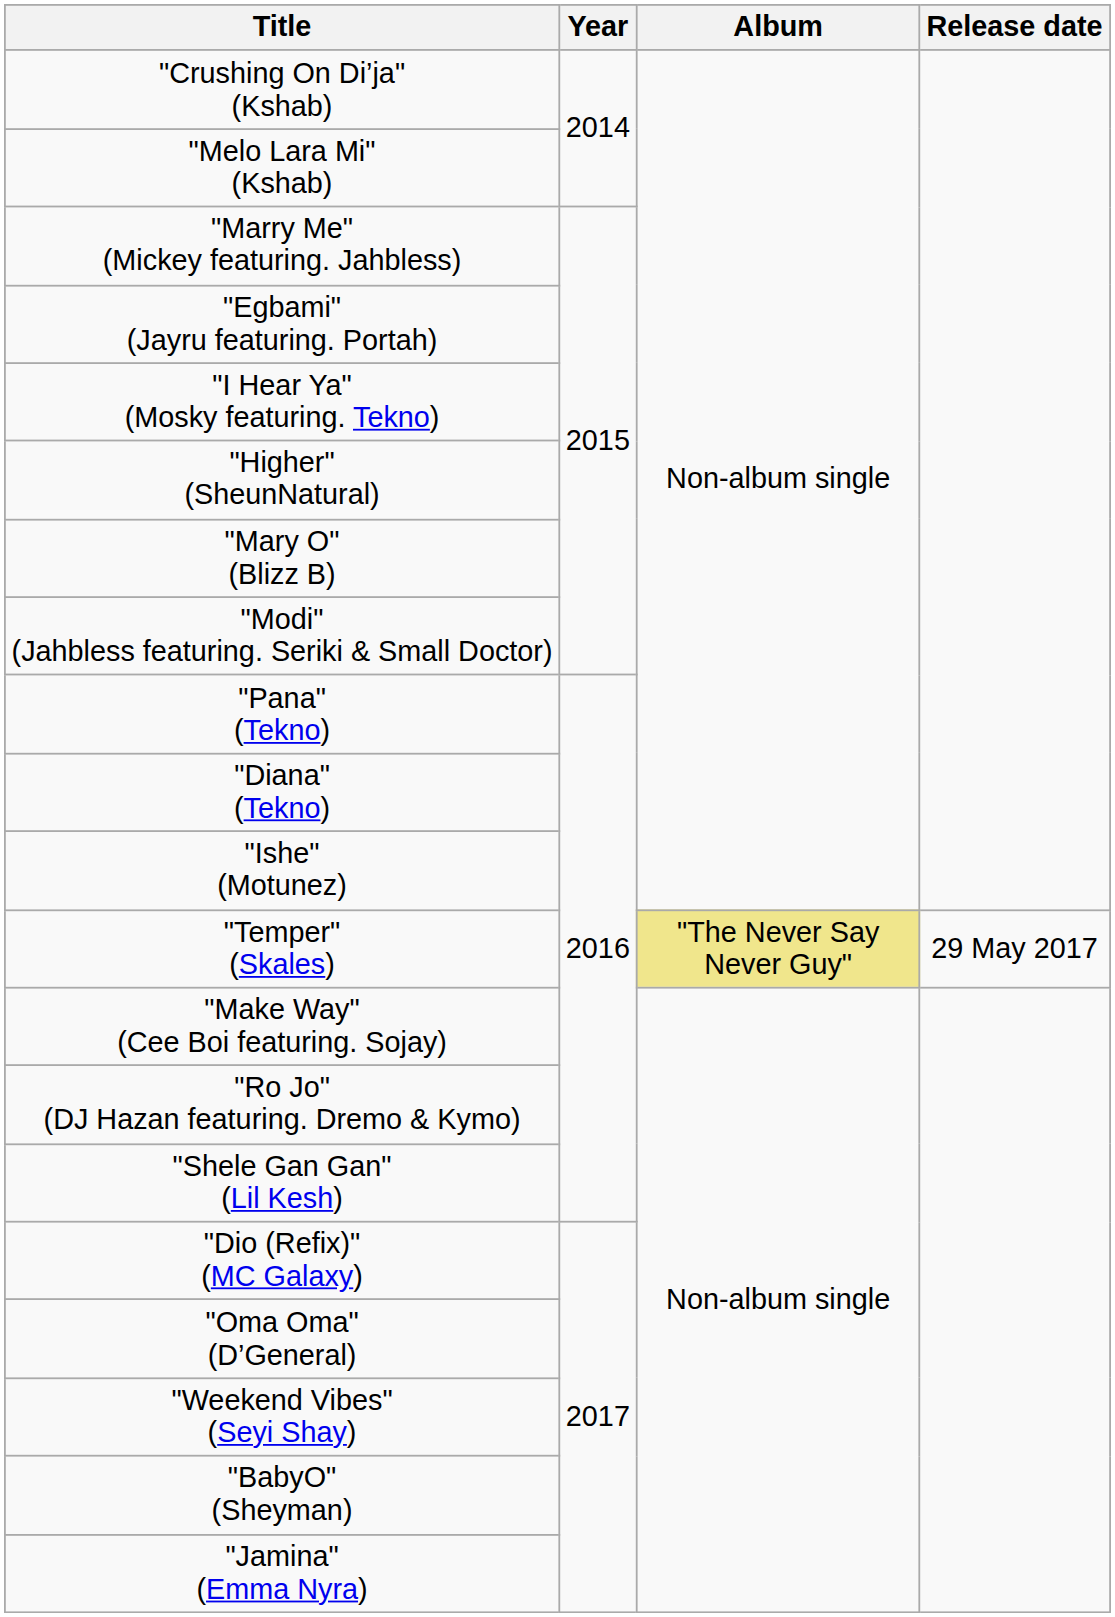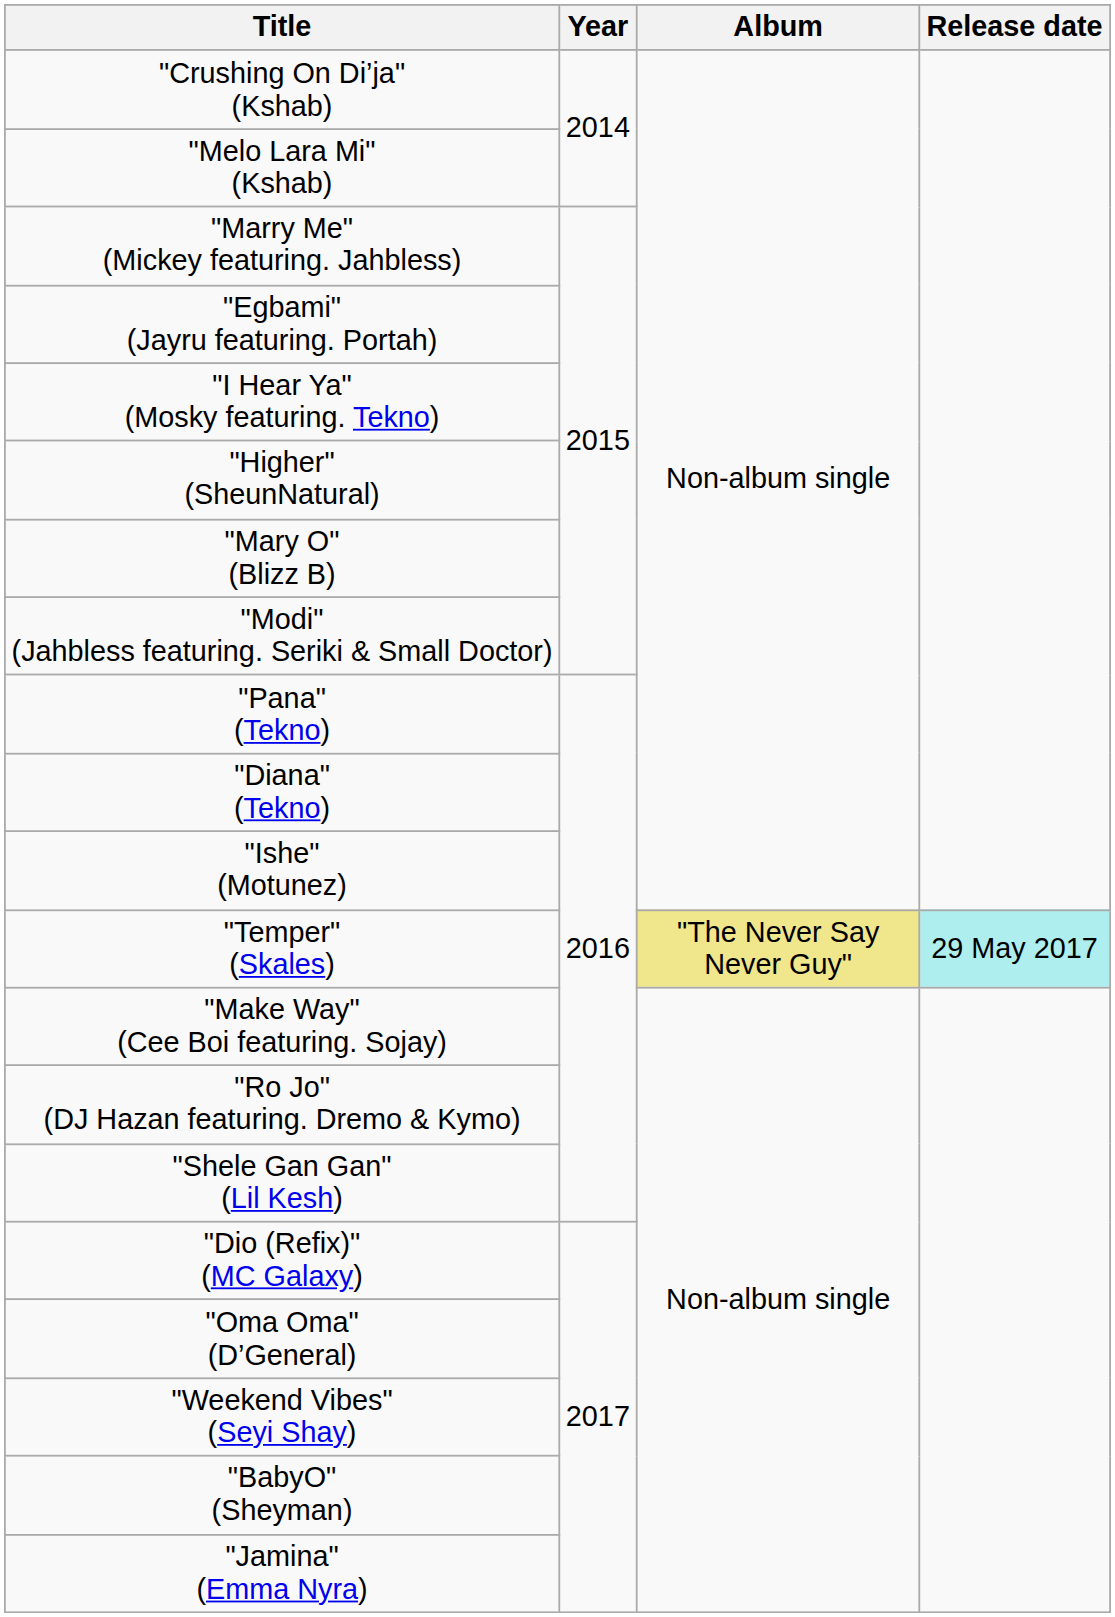"Temper" (Skales) | Release date: no background -> paleturquoise background
